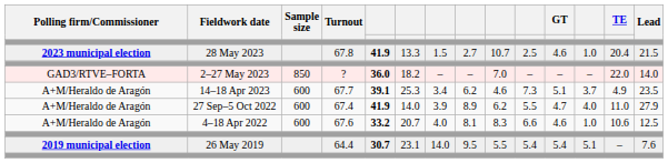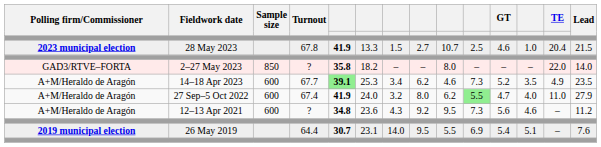2–27 May 2023 | column 5: 36.0 -> 35.8
2–27 May 2023 | column 9: 7.0 -> 8.0
14–18 Apr 2023 | column 5: no background -> lightgreen background
14–18 Apr 2023 | GT: 5.1 -> 5.2
14–18 Apr 2023 | column 12: 3.7 -> 3.5
27 Sep–5 Oct 2022 | column 6: 14.0 -> 24.0
27 Sep–5 Oct 2022 | column 7: 3.9 -> 3.2
27 Sep–5 Oct 2022 | column 8: 8.9 -> 8.0
27 Sep–5 Oct 2022 | column 10: no background -> lightgreen background
- row: A+M/Heraldo de Aragón | 4–18 Apr 2022 | 600 | 67.6 | 33.2 | 20.7 | 4.0 | 8.1 | 8.3 | 6.6 | 4.6 | 1.0 | 10.6 | 12.5
+ row: A+M/Heraldo de Aragón | 12–13 Apr 2021 | 600 | ? | 34.8 | 23.6 | 4.3 | 9.2 | 9.5 | 7.3 | 5.6 | 4.6 | – | 11.2
26 May 2019 | column 10: 5.4 -> 6.9
